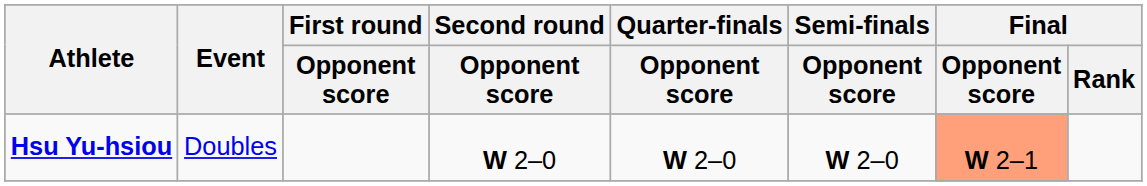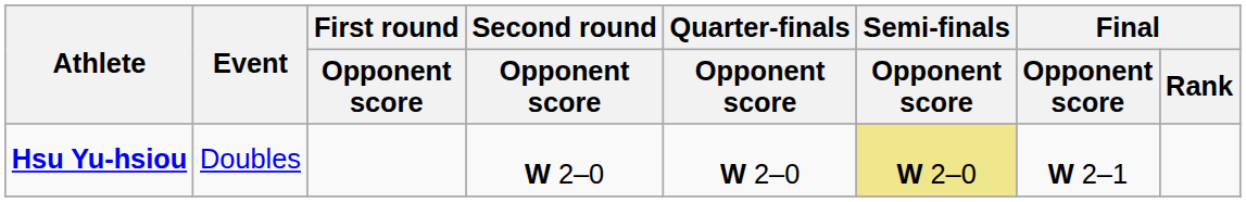Hsu Yu-hsiou | Semi-finals / Opponent score: no background -> khaki background
Hsu Yu-hsiou | Final / Opponent score: lightsalmon background -> no background
